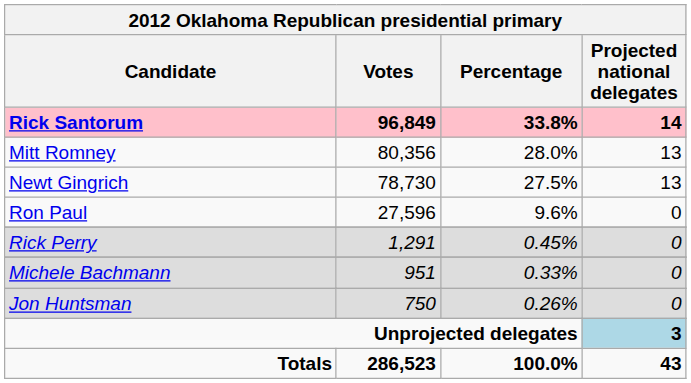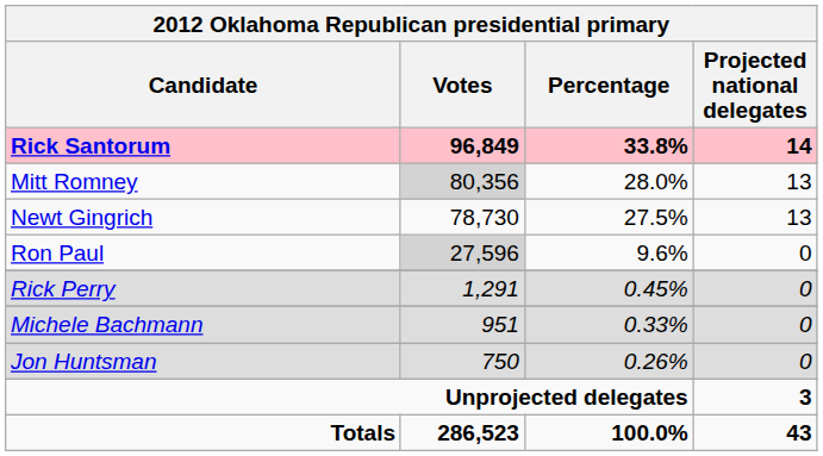Mitt Romney | Votes: no background -> lightgrey background
Ron Paul | Votes: no background -> lightgrey background
Unprojected delegates | Projected national delegates: lightblue background -> no background
